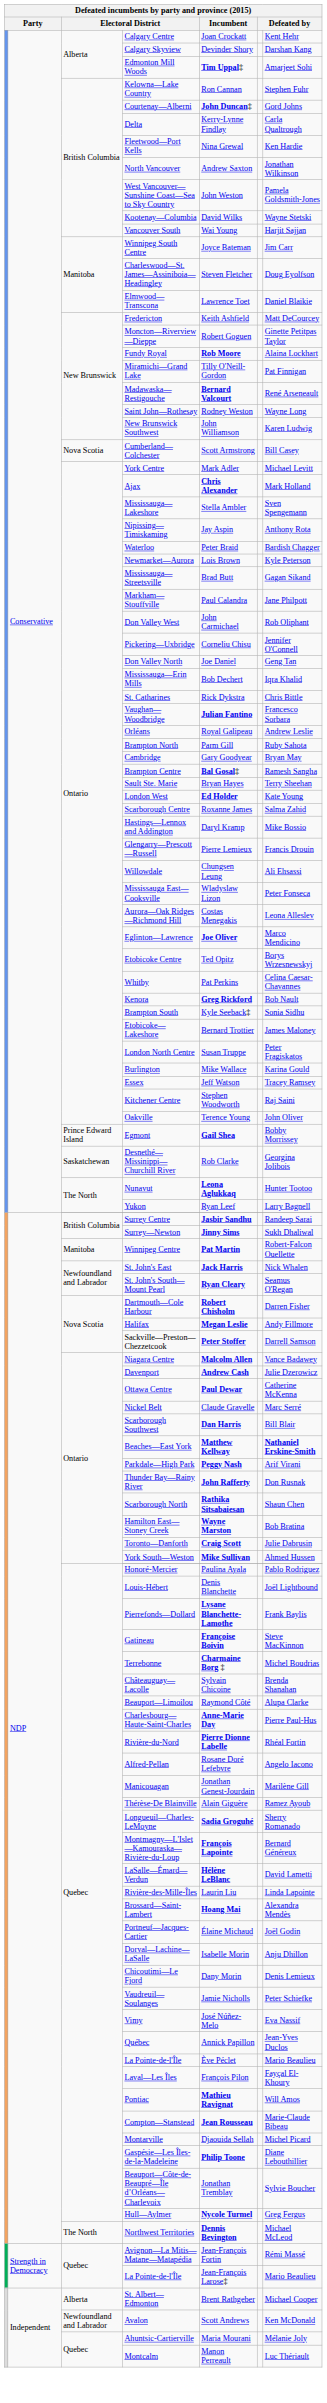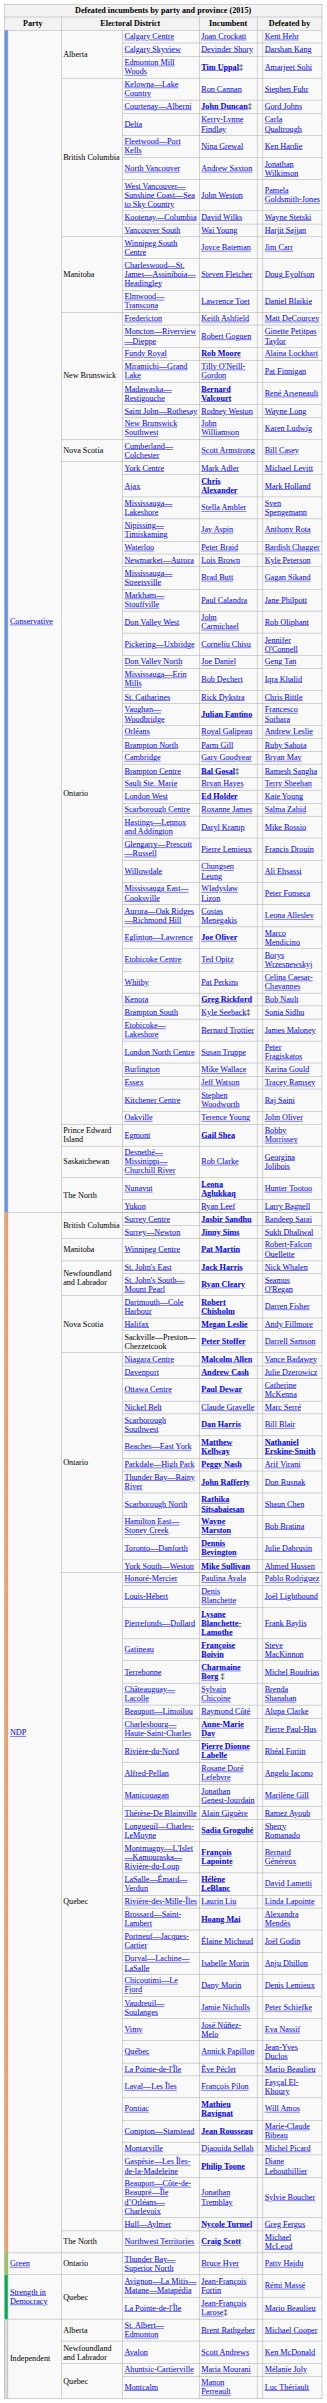Toronto—Danforth | Incumbent: Craig Scott -> Dennis Bevington
Northwest Territories | Incumbent: Dennis Bevington -> Craig Scott
+ row: Green | Ontario | Thunder Bay—Superior North | Bruce Hyer | Patty Hajdu
